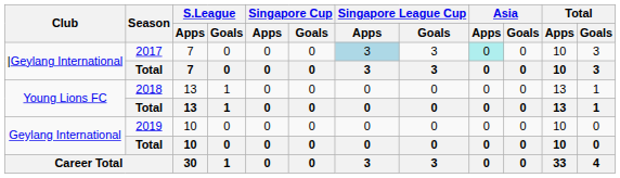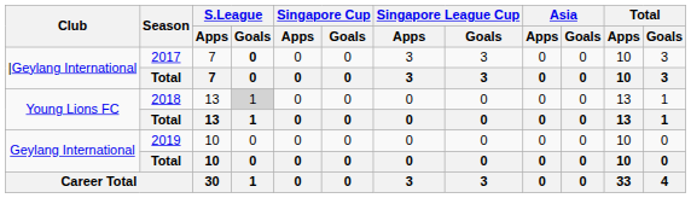|Geylang International / 2017 | S.League / Goals: normal -> bold
|Geylang International / 2017 | Singapore League Cup / Apps: lightblue background -> no background
|Geylang International / 2017 | Asia / Apps: paleturquoise background -> no background
Young Lions FC / 2018 | S.League / Goals: no background -> lightgrey background
